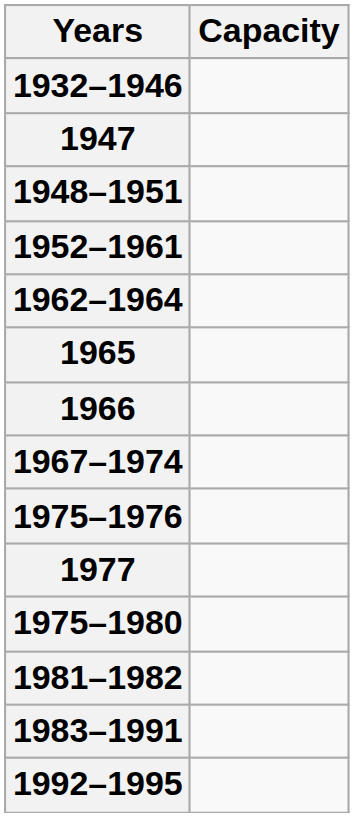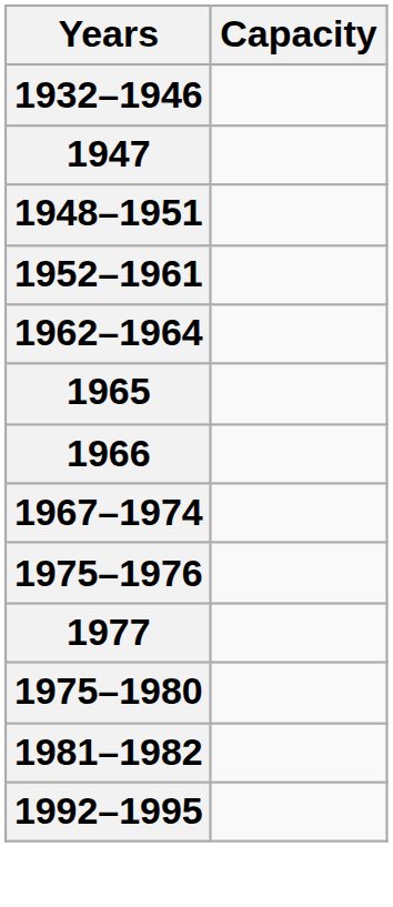- row: 1983–1991
